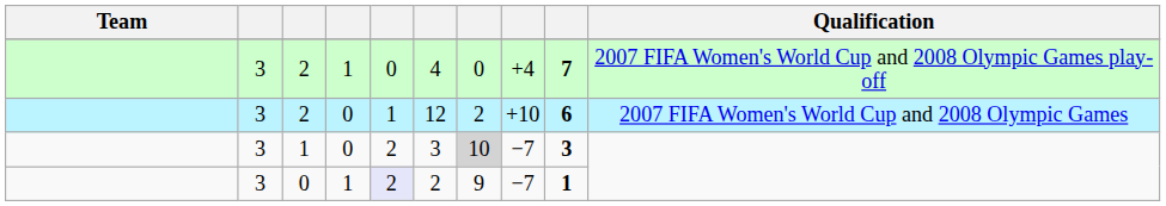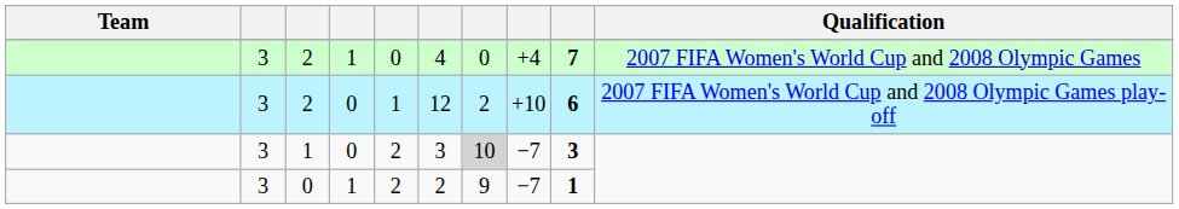row 2 | Qualification: 2007 FIFA Women's World Cup and 2008 Olympic Games play-off -> 2007 FIFA Women's World Cup and 2008 Olympic Games
row 3 | Qualification: 2007 FIFA Women's World Cup and 2008 Olympic Games -> 2007 FIFA Women's World Cup and 2008 Olympic Games play-off
row 5 | column 5: lavender background -> no background
